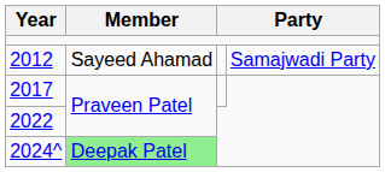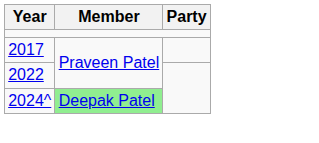- row: 2012 | Sayeed Ahamad | Samajwadi Party
